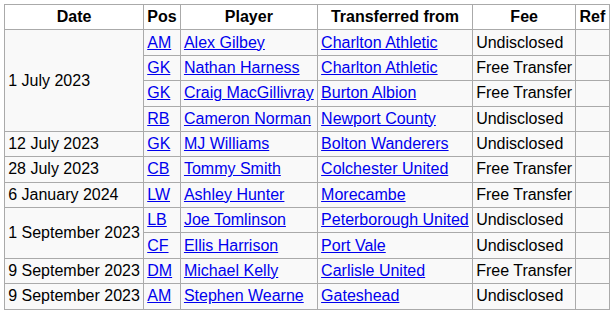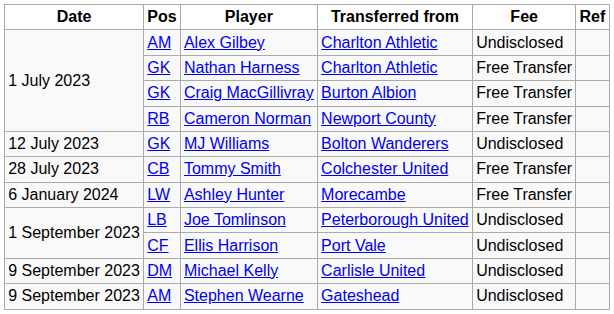Cameron Norman | Fee: Undisclosed -> Free Transfer
Michael Kelly | Fee: Free Transfer -> Undisclosed
